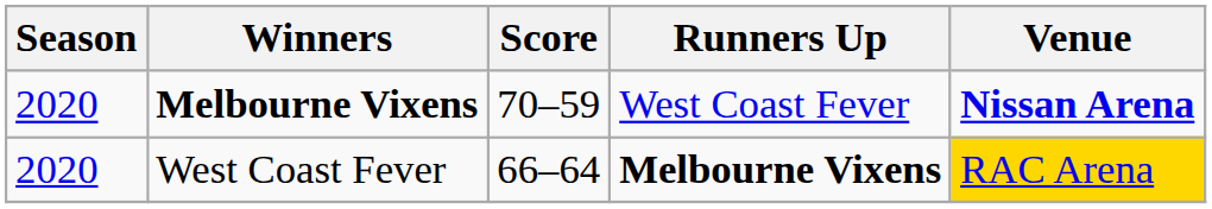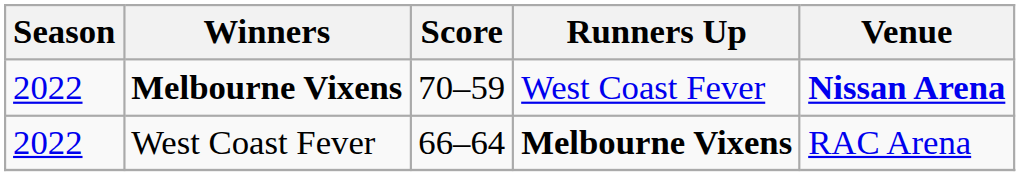row 2 | Season: 2020 -> 2022
row 3 | Season: 2020 -> 2022
row 3 | Venue: gold background -> no background
